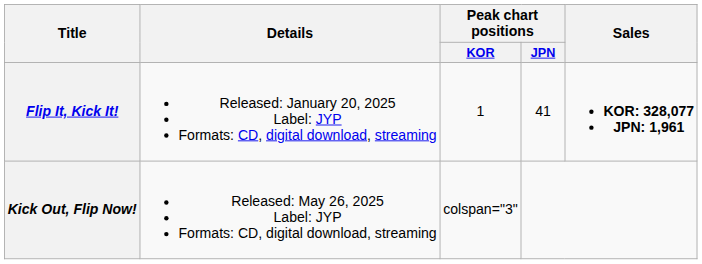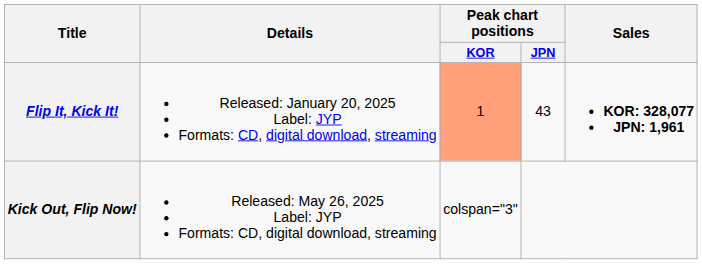Flip It, Kick It! | Peak chart positions / KOR: no background -> lightsalmon background
Flip It, Kick It! | Peak chart positions / JPN: 41 -> 43
